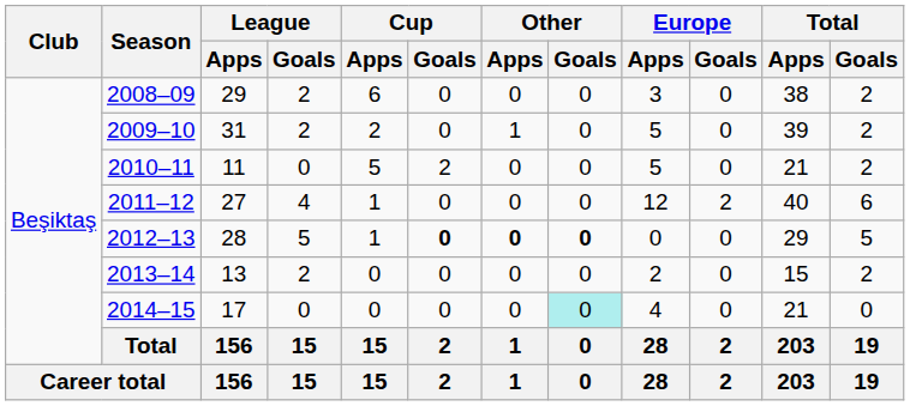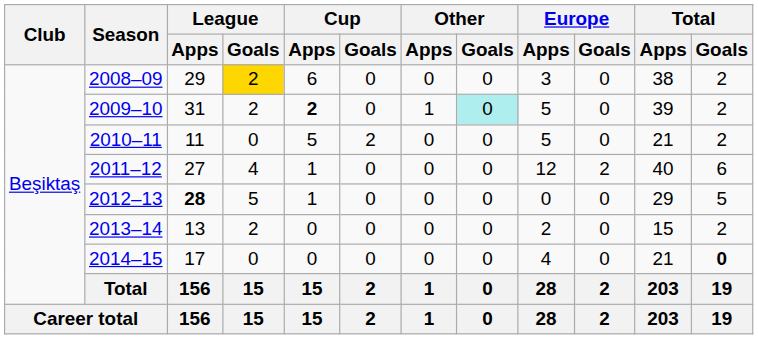2008–09 | League / Goals: no background -> gold background
2009–10 | Cup / Apps: normal -> bold
2009–10 | Other / Goals: no background -> paleturquoise background
2012–13 | League / Apps: normal -> bold
2012–13 | Cup / Goals: bold -> normal
2012–13 | Other / Apps: bold -> normal
2012–13 | Other / Goals: bold -> normal
2014–15 | Other / Goals: paleturquoise background -> no background
2014–15 | Total / Goals: normal -> bold
